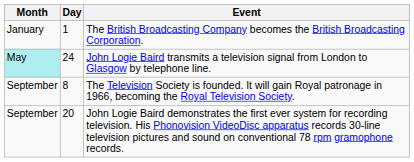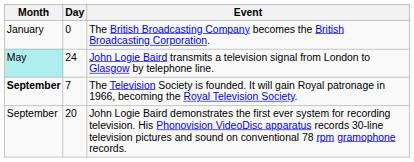row 2 | Day: 1 -> 0
row 4 | Month: normal -> bold
row 4 | Day: 8 -> 7
